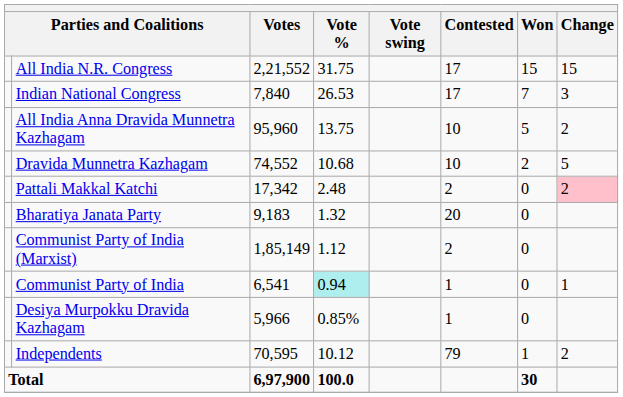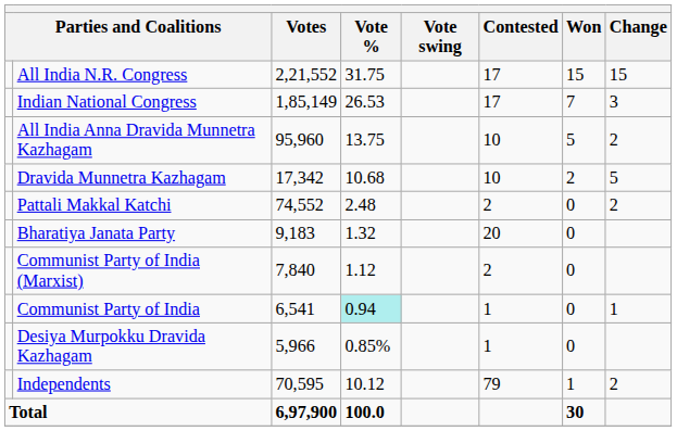Indian National Congress | Votes: 7,840 -> 1,85,149
Dravida Munnetra Kazhagam | Votes: 74,552 -> 17,342
Pattali Makkal Katchi | Votes: 17,342 -> 74,552
Pattali Makkal Katchi | Change: pink background -> no background
Communist Party of India (Marxist) | Votes: 1,85,149 -> 7,840
